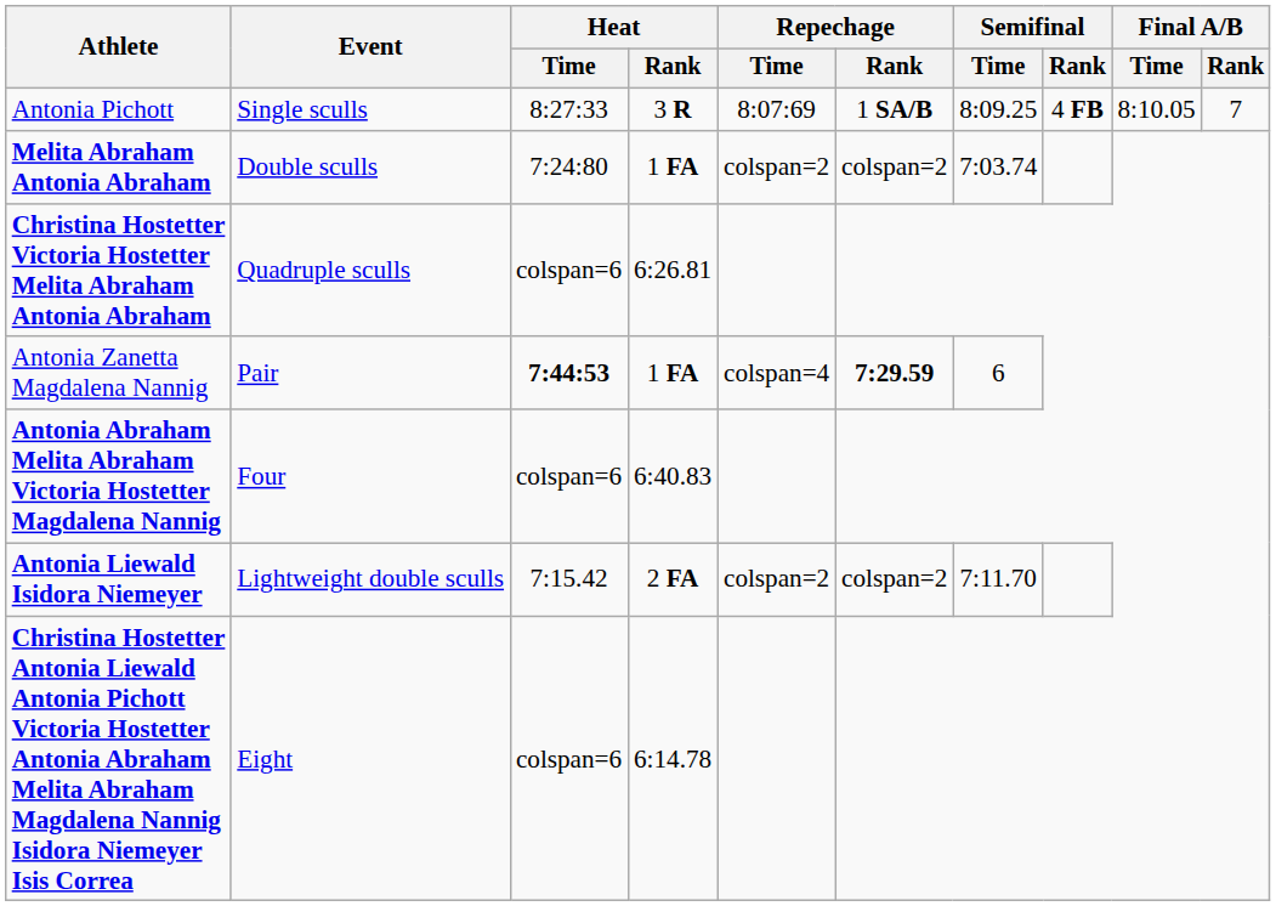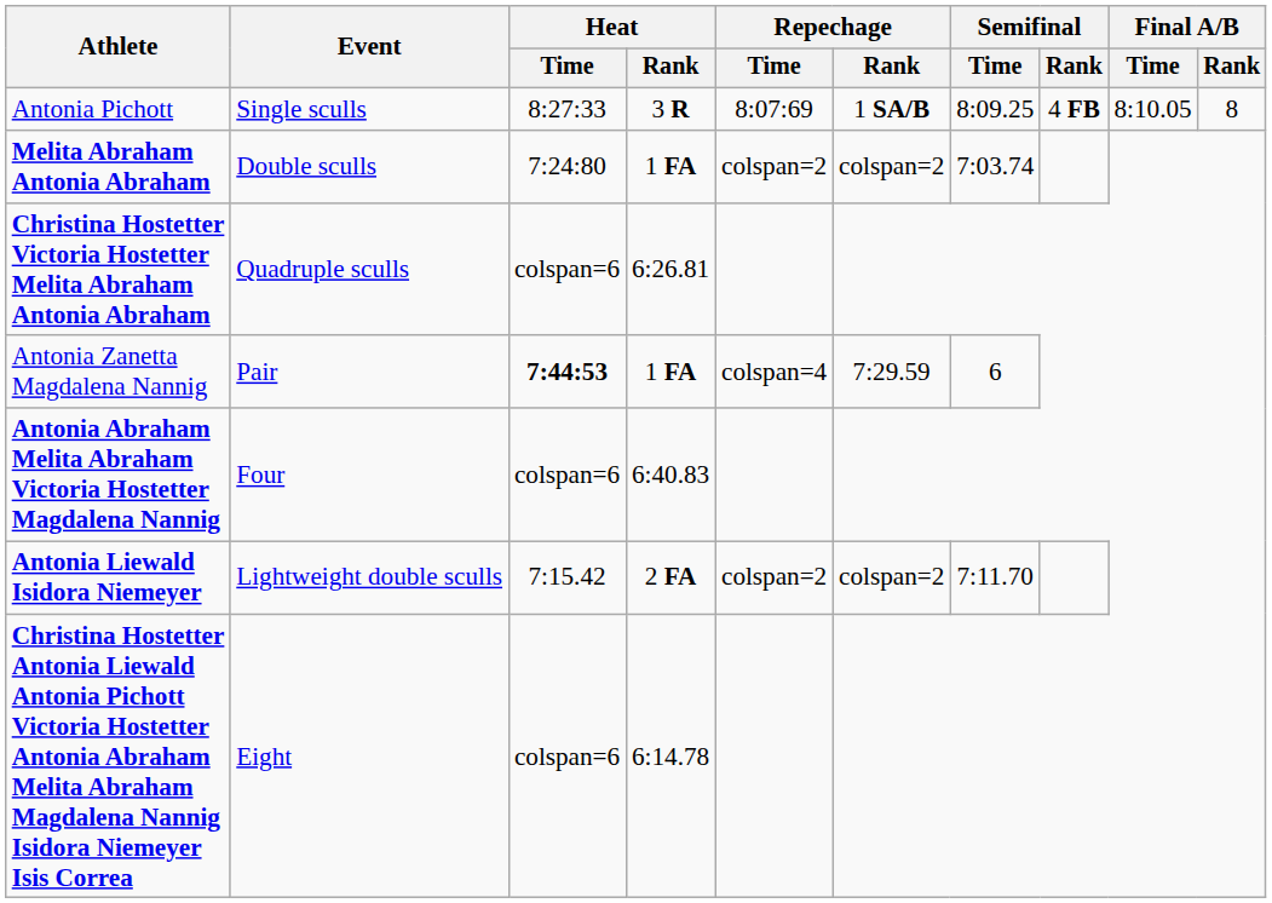Antonia Pichott | Final A/B / Rank: 7 -> 8
Antonia Zanetta Magdalena Nannig | Repechage / Rank: bold -> normal
